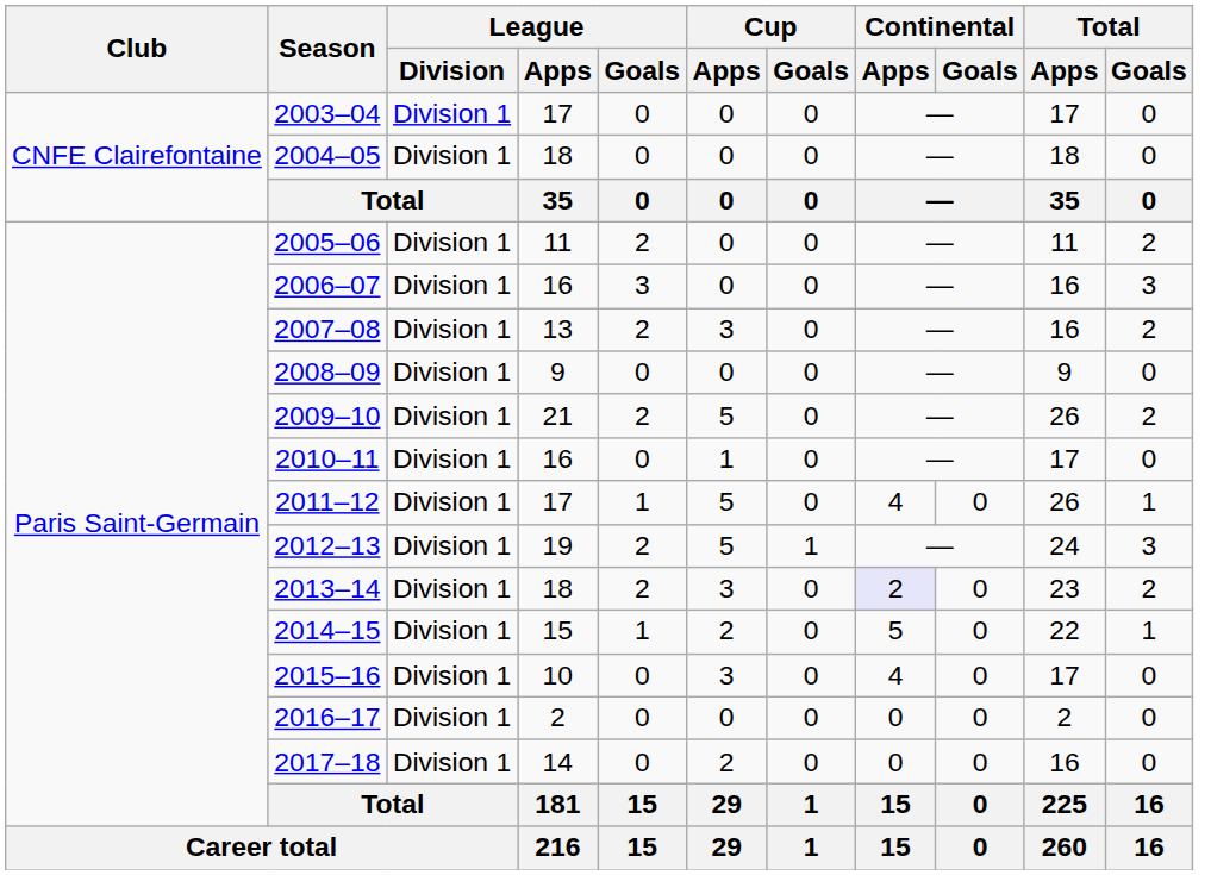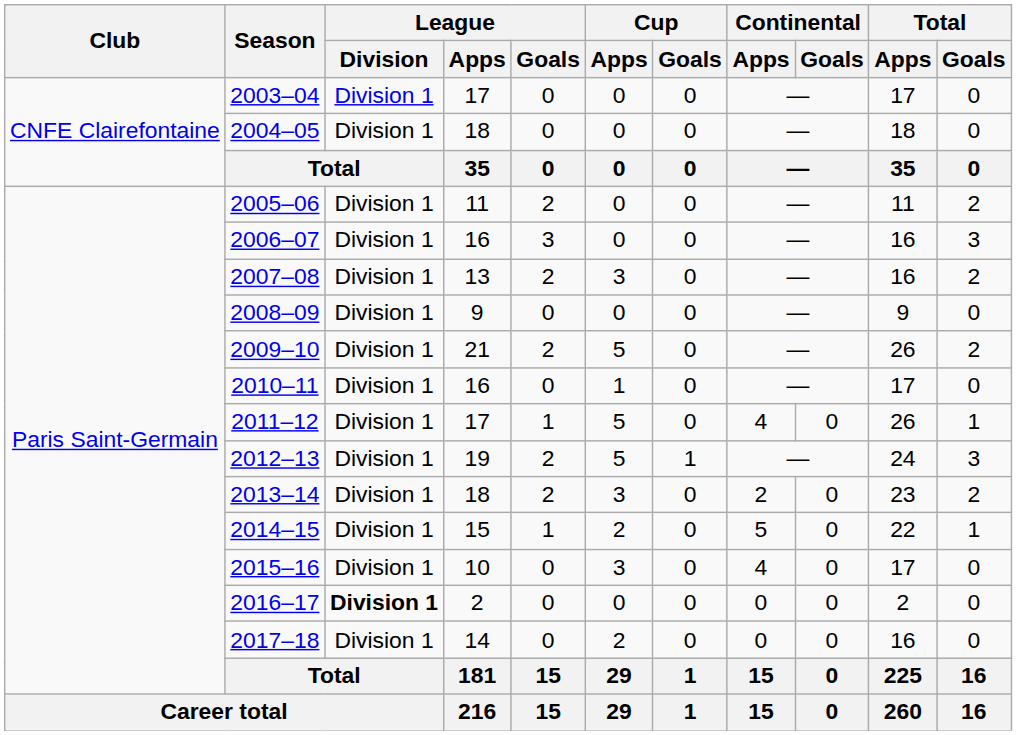2013–14 | Continental / Apps: lavender background -> no background
2016–17 | League / Division: normal -> bold
